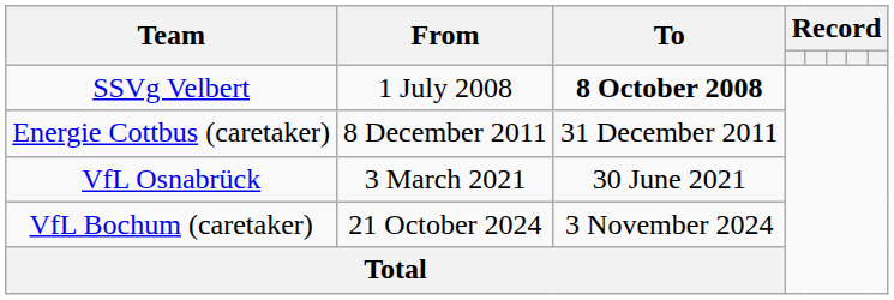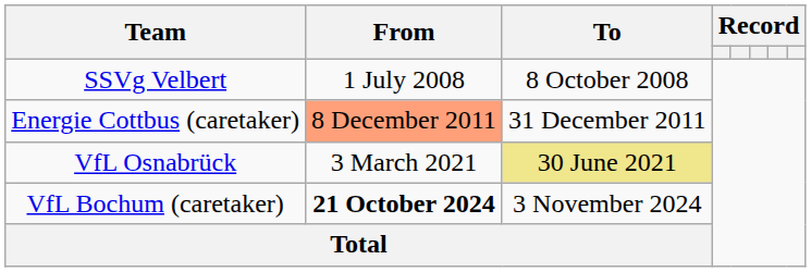SSVg Velbert | To: bold -> normal
Energie Cottbus (caretaker) | From: no background -> lightsalmon background
VfL Osnabrück | To: no background -> khaki background
VfL Bochum (caretaker) | From: normal -> bold
